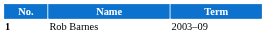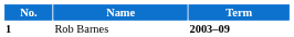Rob Barnes | Term: normal -> bold
